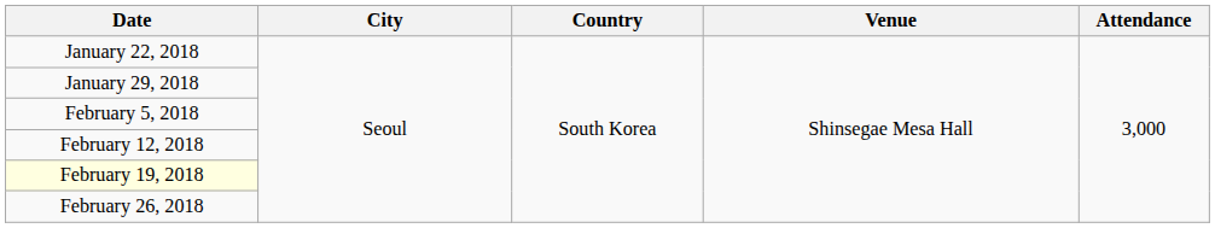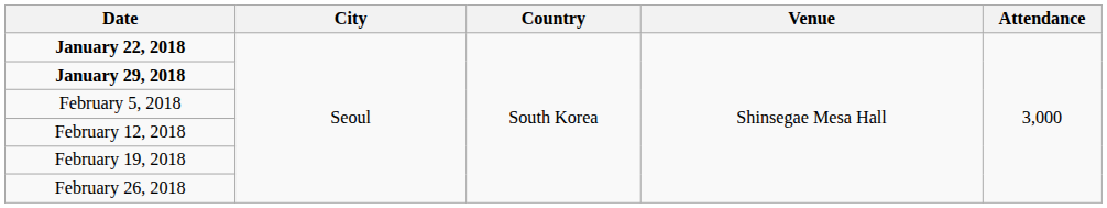January 22, 2018 | Date: normal -> bold
January 29, 2018 | Date: normal -> bold
February 19, 2018 | Date: lightyellow background -> no background
